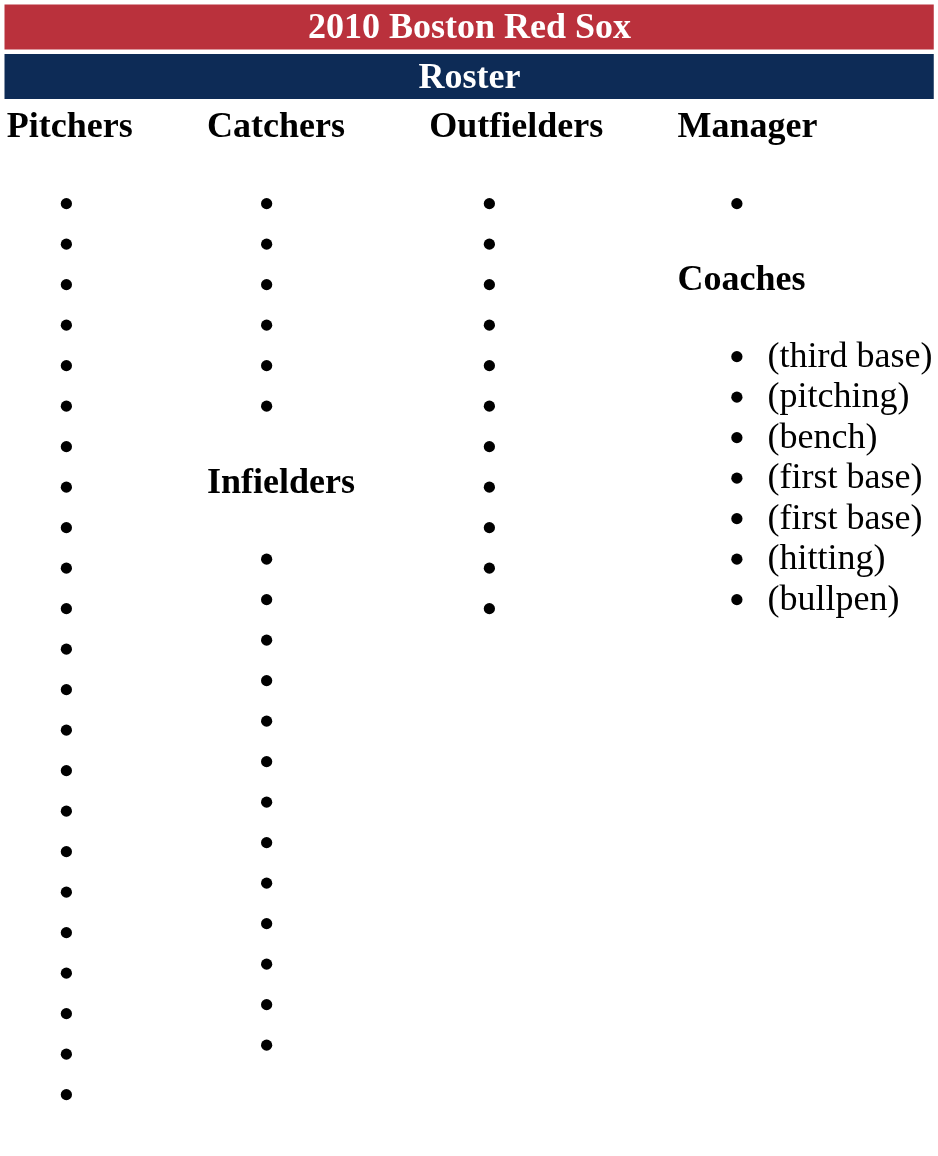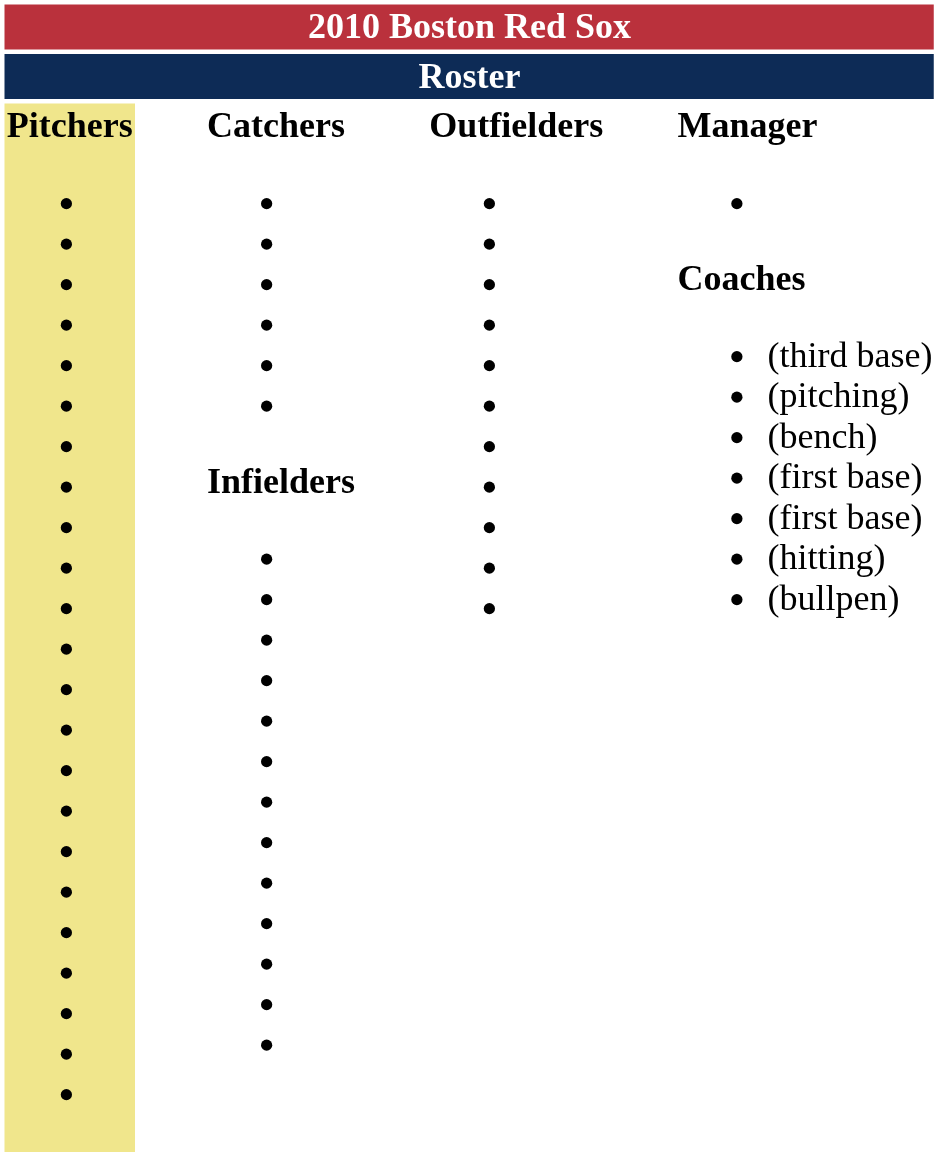Pitchers | column 1: no background -> khaki background
